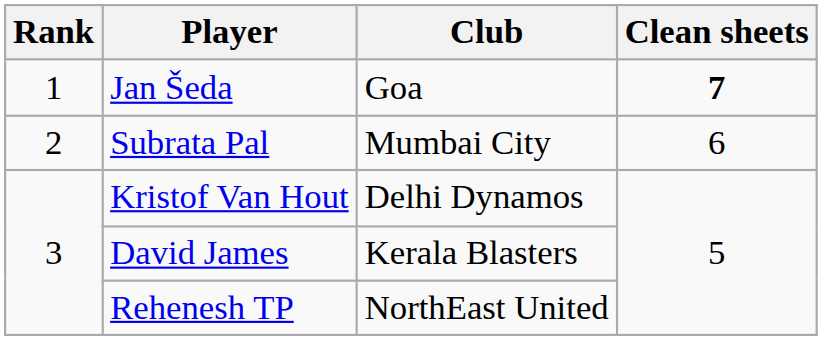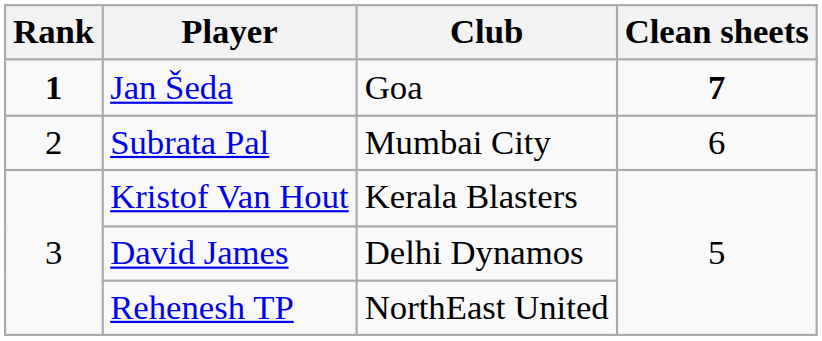Jan Šeda | Rank: normal -> bold
Kristof Van Hout | Club: Delhi Dynamos -> Kerala Blasters
David James | Club: Kerala Blasters -> Delhi Dynamos
